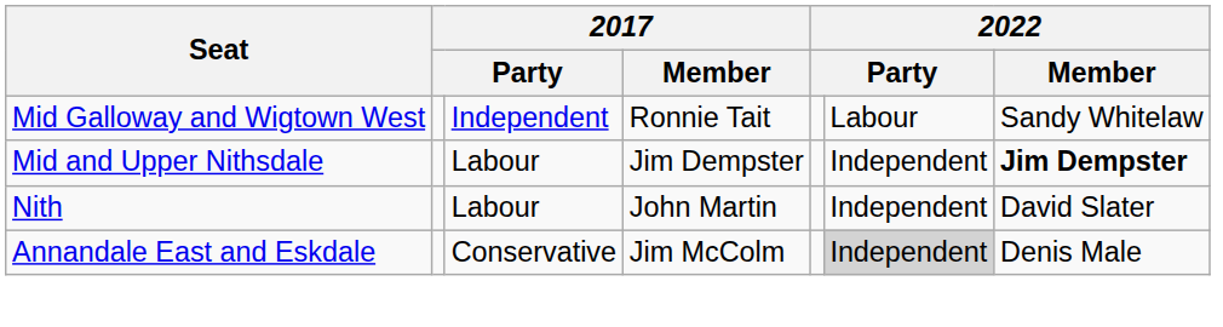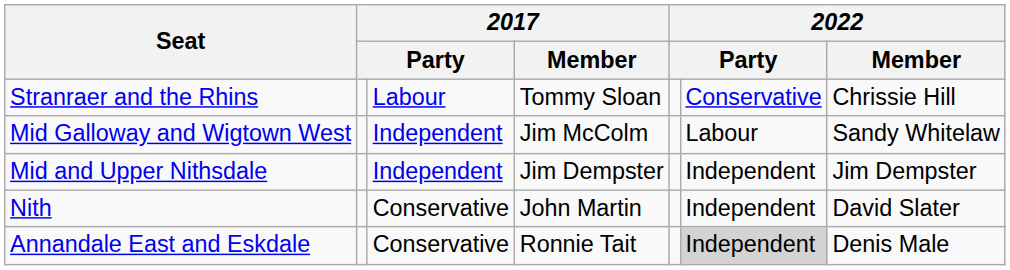+ row: Stranraer and the Rhins | Labour | Tommy Sloan | Conservative | Chrissie Hill
Mid Galloway and Wigtown West | 2017 / Member: Ronnie Tait -> Jim McColm
Mid and Upper Nithsdale | column 3: Labour -> Independent
Mid and Upper Nithsdale | 2022 / Member: bold -> normal
Nith | column 3: Labour -> Conservative
Annandale East and Eskdale | 2017 / Member: Jim McColm -> Ronnie Tait
